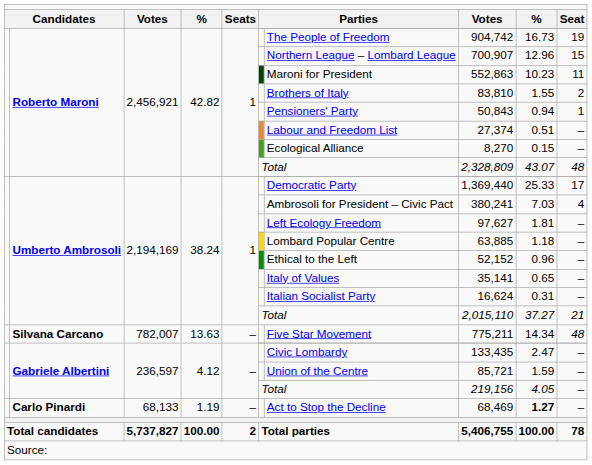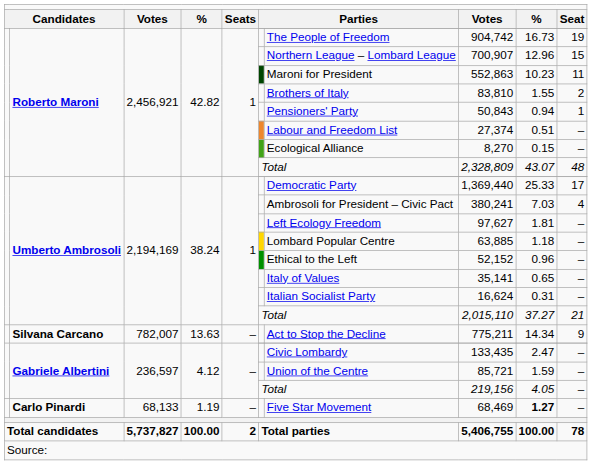Silvana Carcano | column 7: Five Star Movement -> Act to Stop the Decline
Silvana Carcano | column 10: 48 -> 9
Carlo Pinardi | column 7: Act to Stop the Decline -> Five Star Movement
